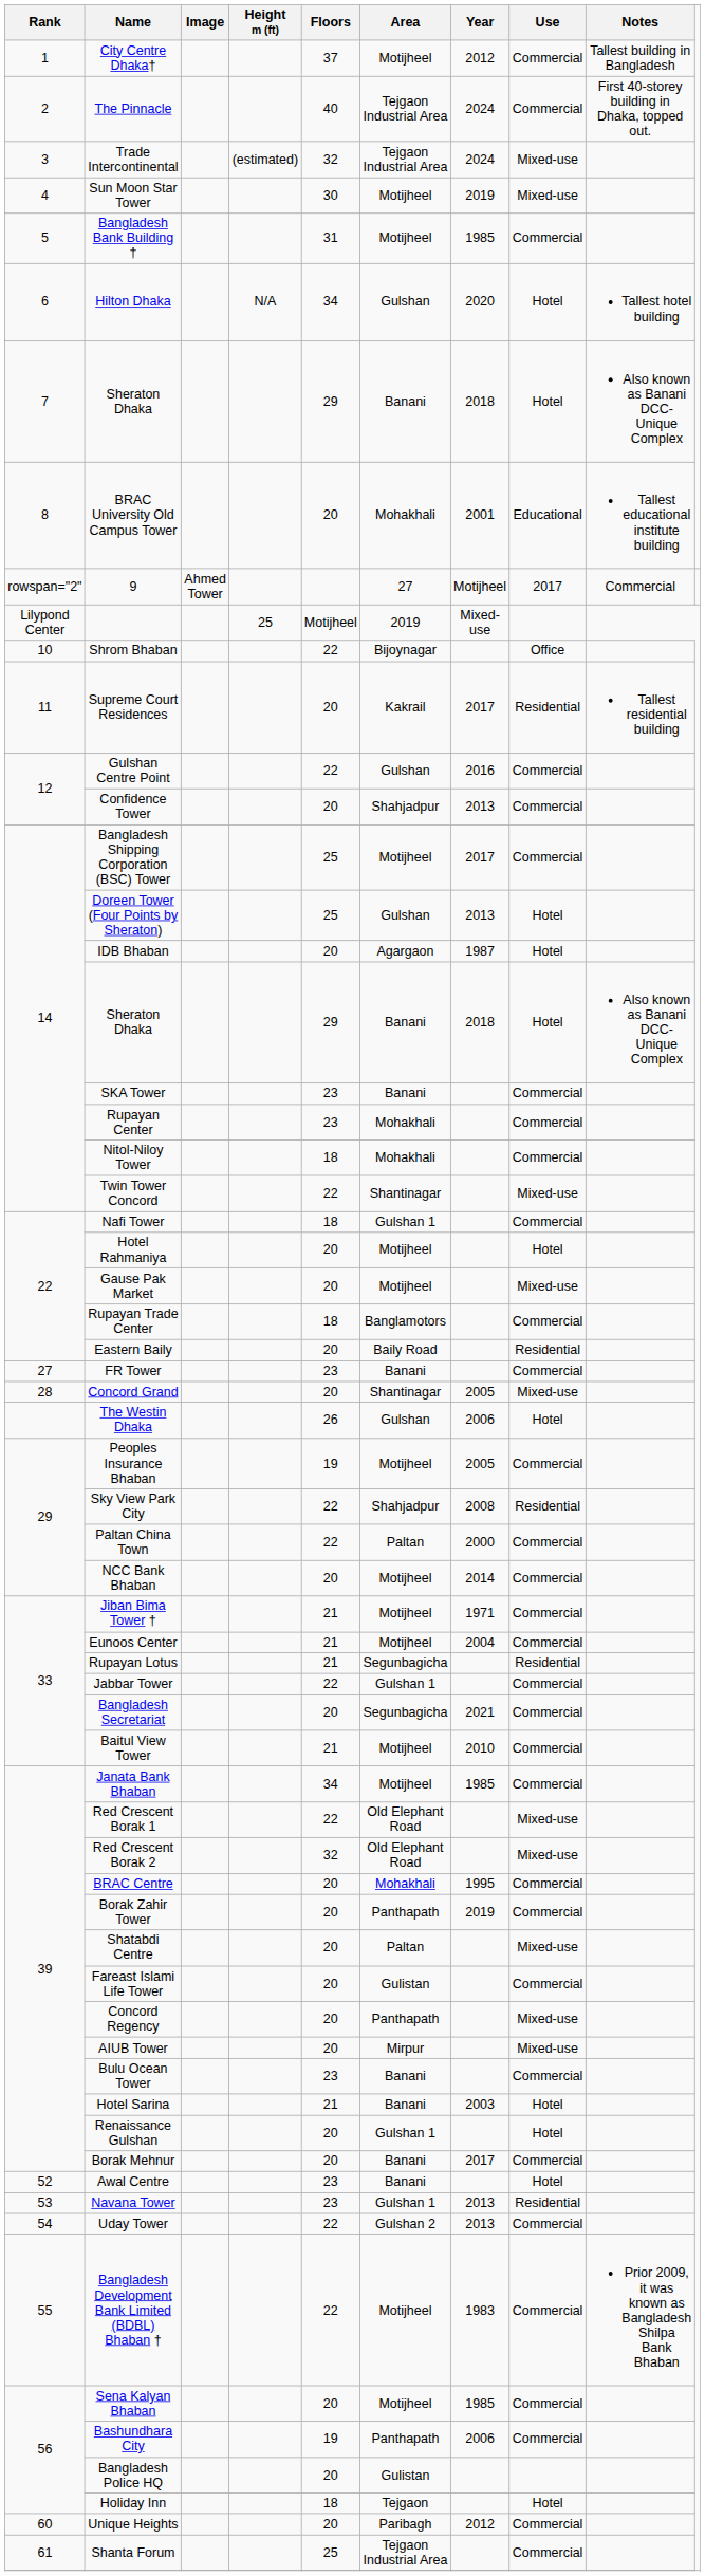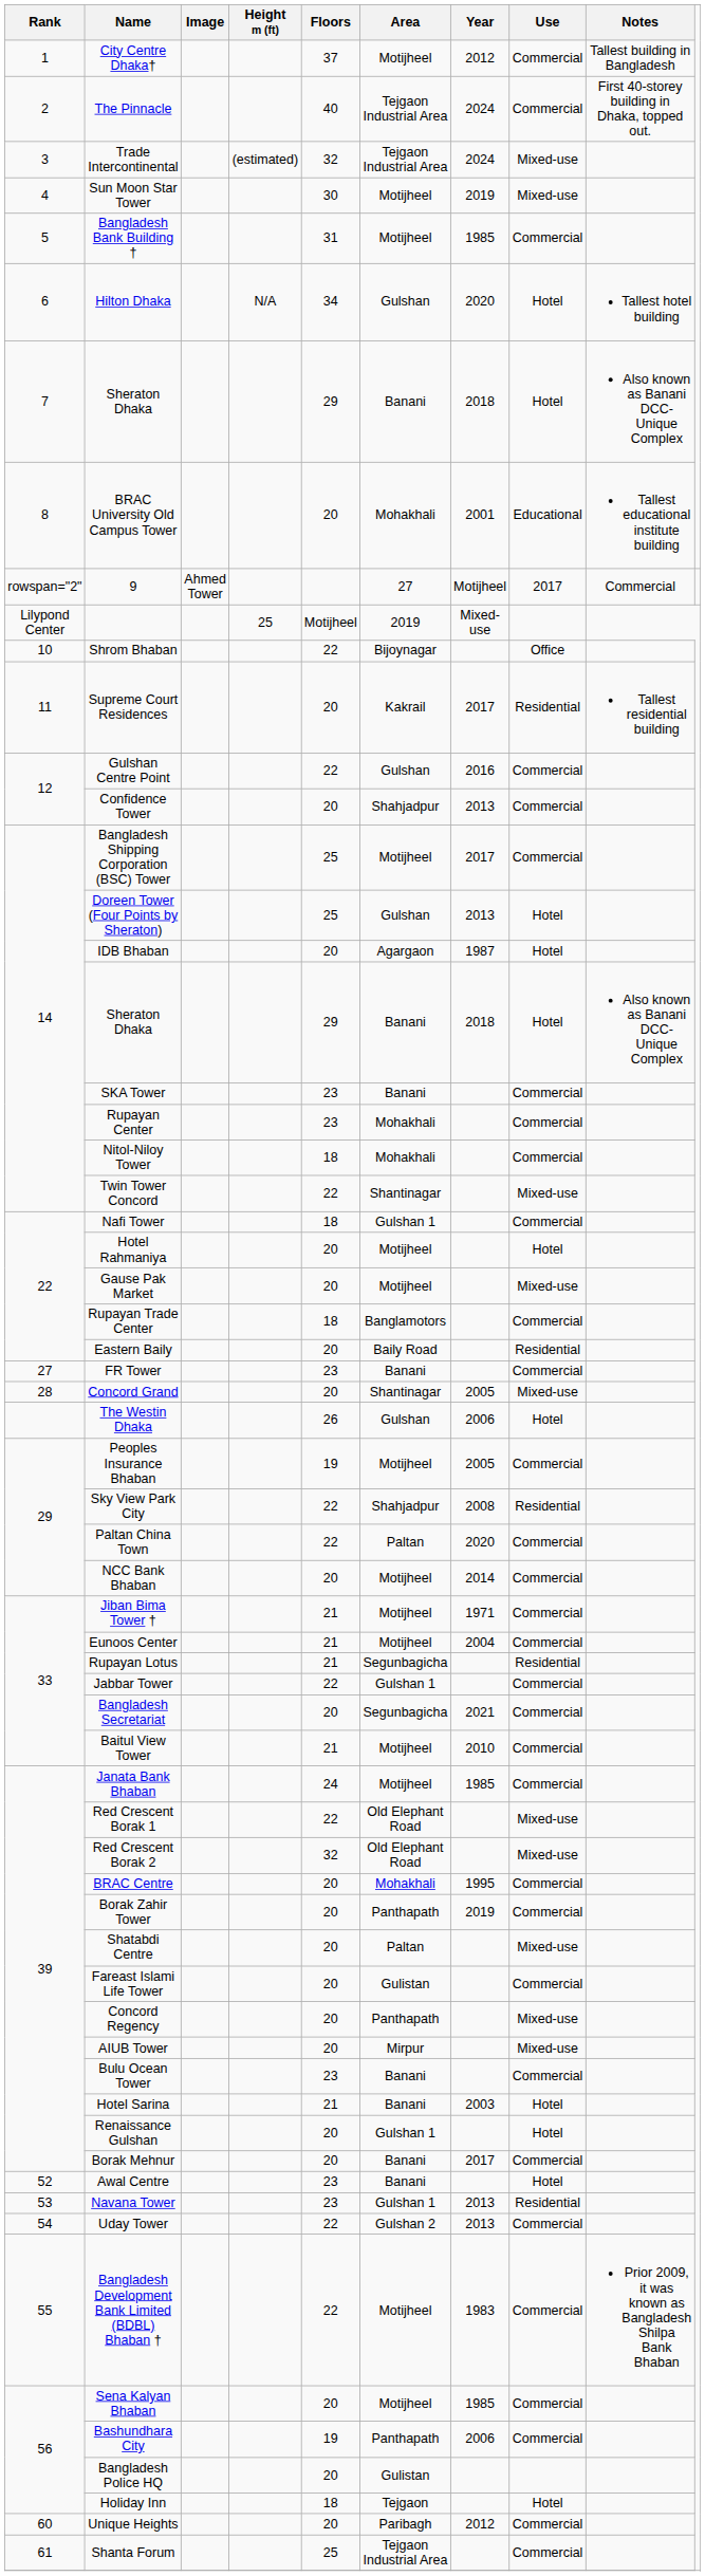Paltan China Town | Year: 2000 -> 2020
Janata Bank Bhaban | Floors: 34 -> 24
